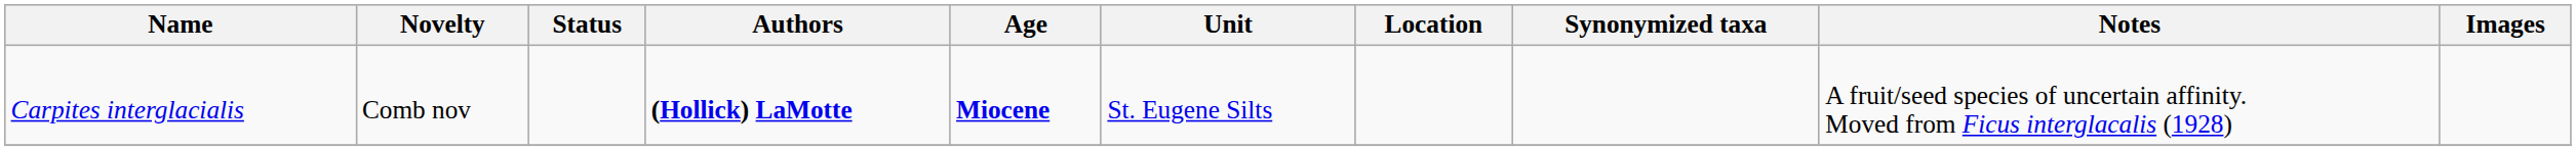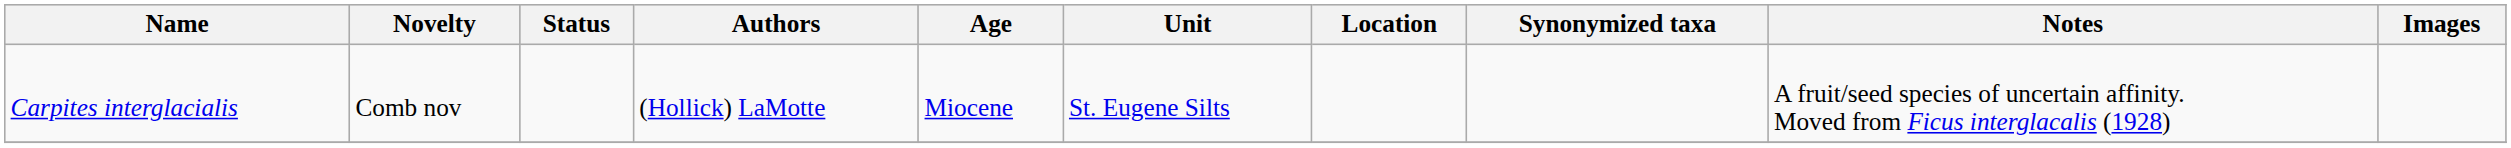Carpites interglacialis | Authors: bold -> normal
Carpites interglacialis | Age: bold -> normal
